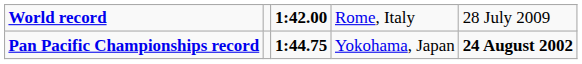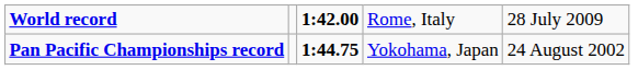Pan Pacific Championships record | column 5: bold -> normal
